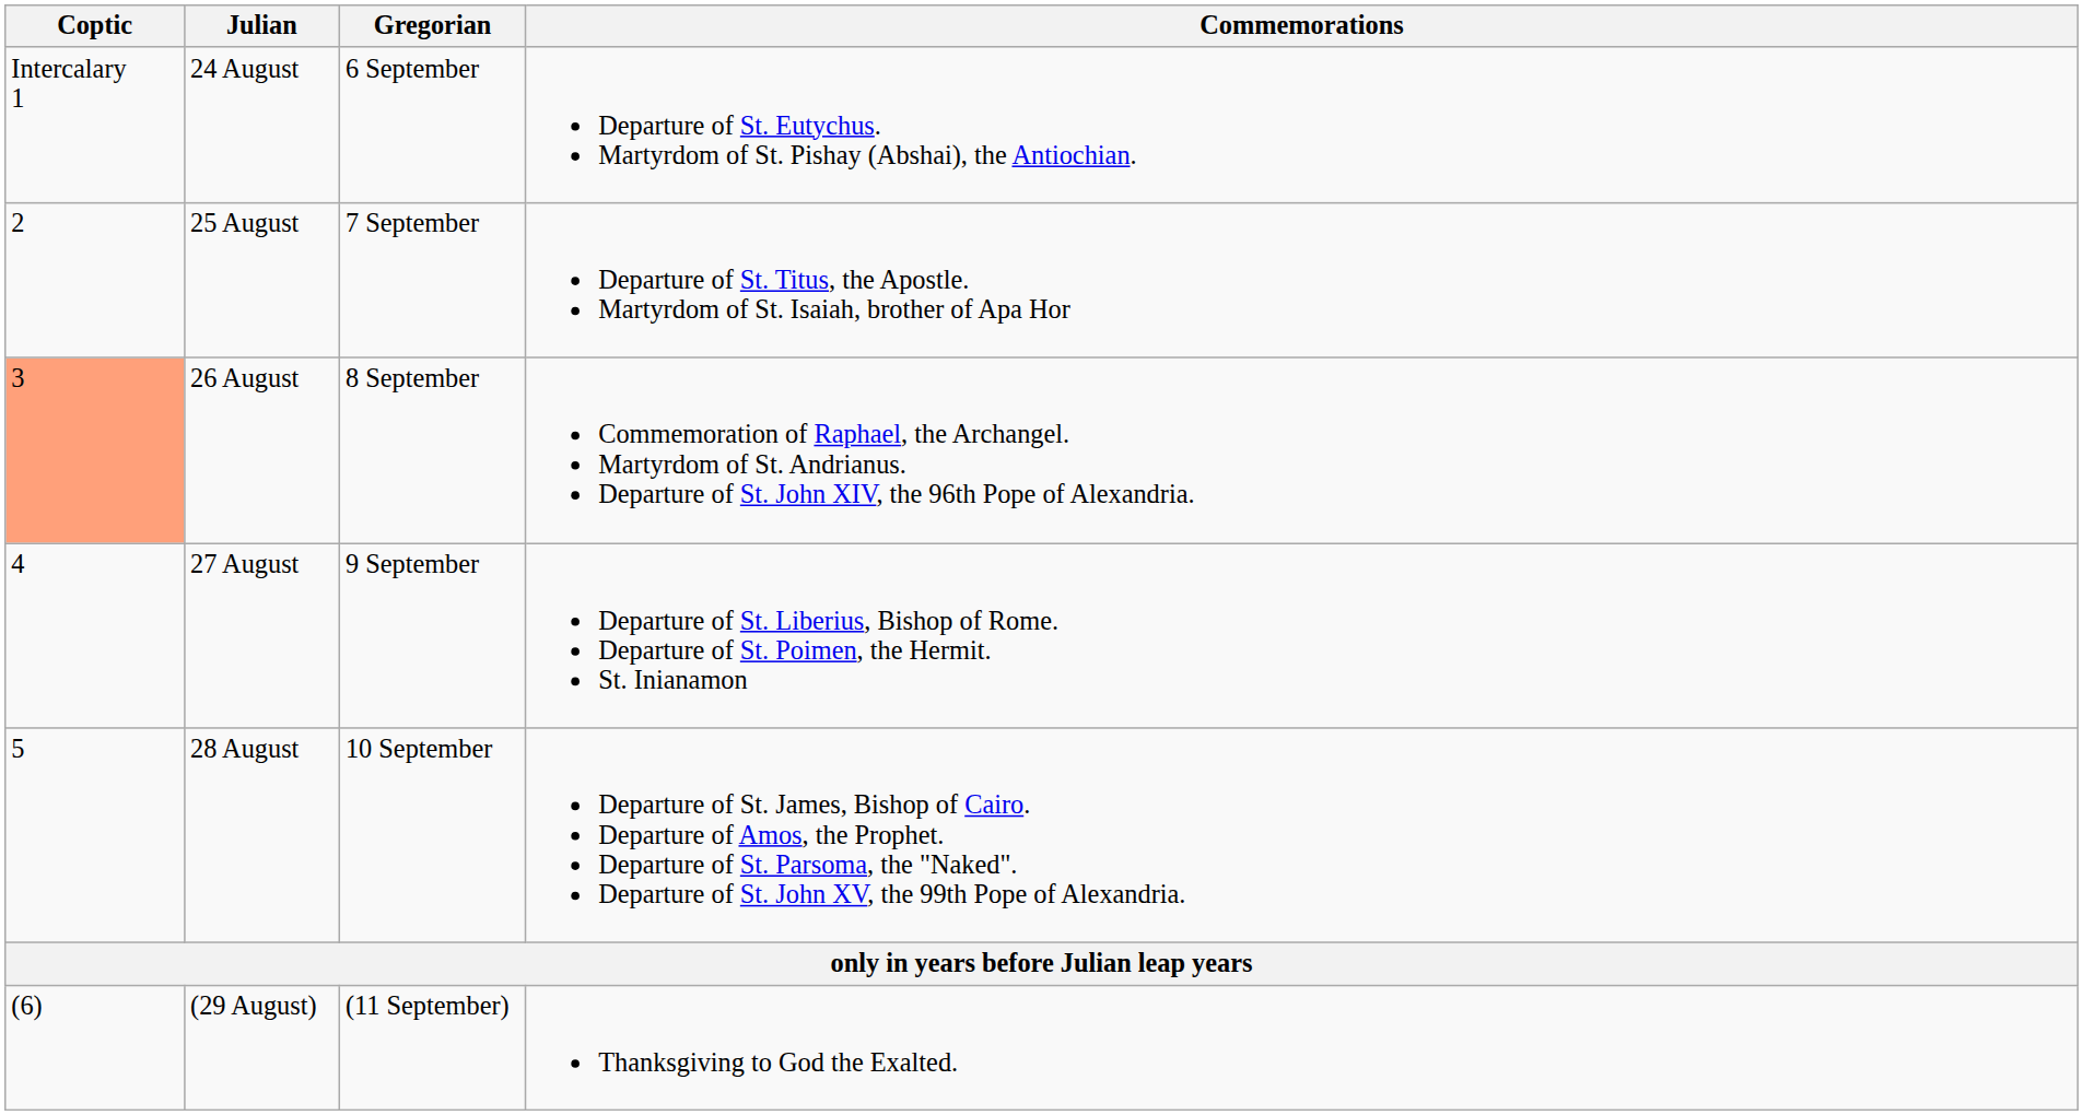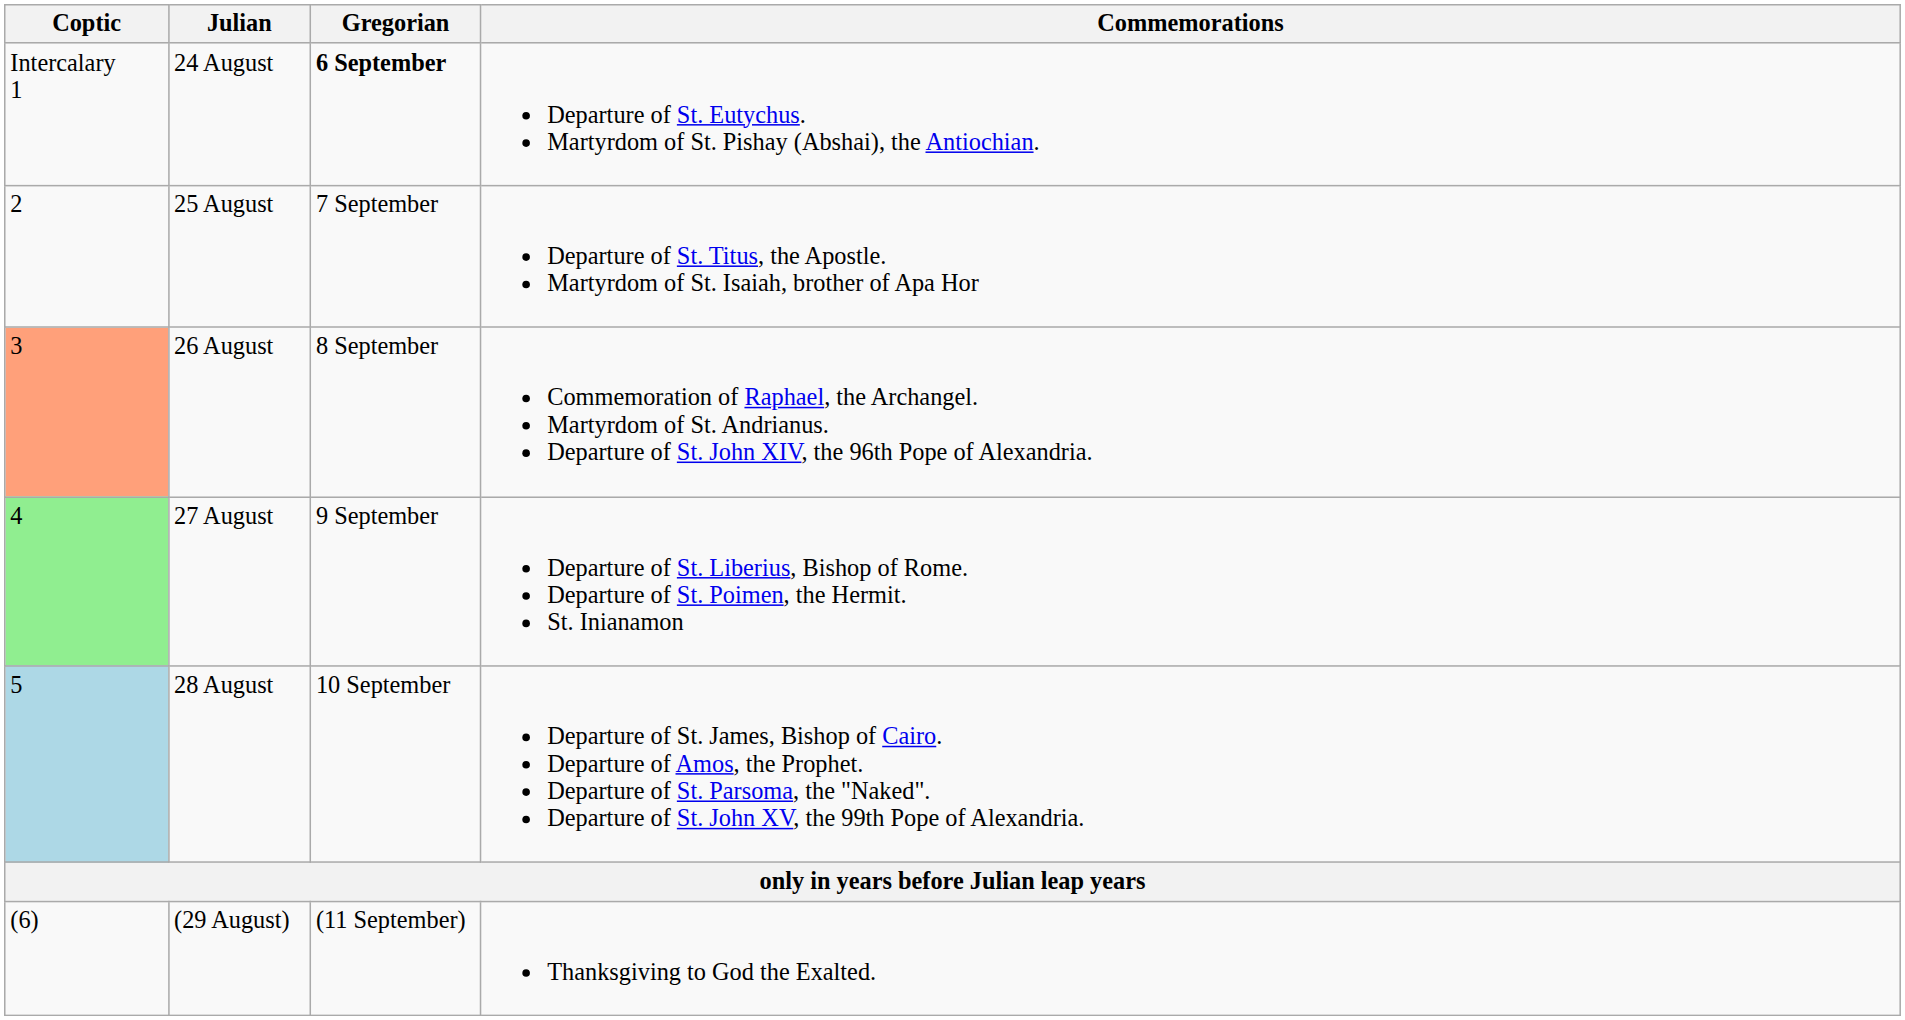24 August | Gregorian: normal -> bold
27 August | Coptic: no background -> lightgreen background
28 August | Coptic: no background -> lightblue background
